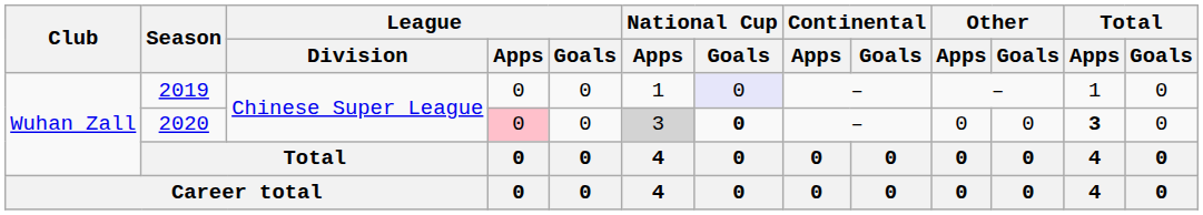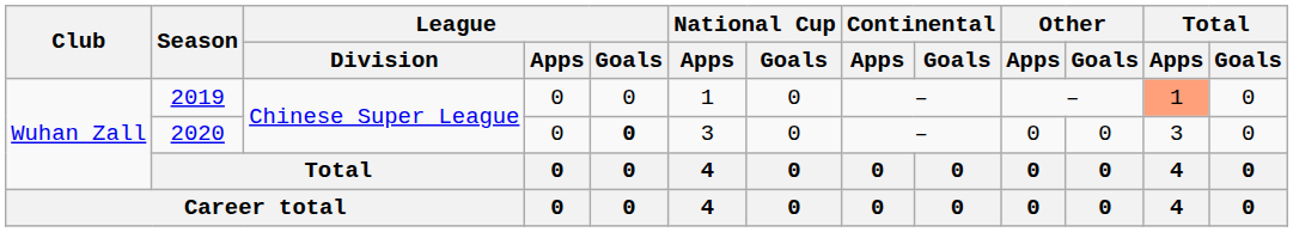2019 | National Cup / Goals: lavender background -> no background
2019 | Total / Apps: no background -> lightsalmon background
2020 | League / Apps: pink background -> no background
2020 | League / Goals: normal -> bold
2020 | National Cup / Apps: lightgrey background -> no background
2020 | National Cup / Goals: bold -> normal
2020 | Total / Apps: bold -> normal
